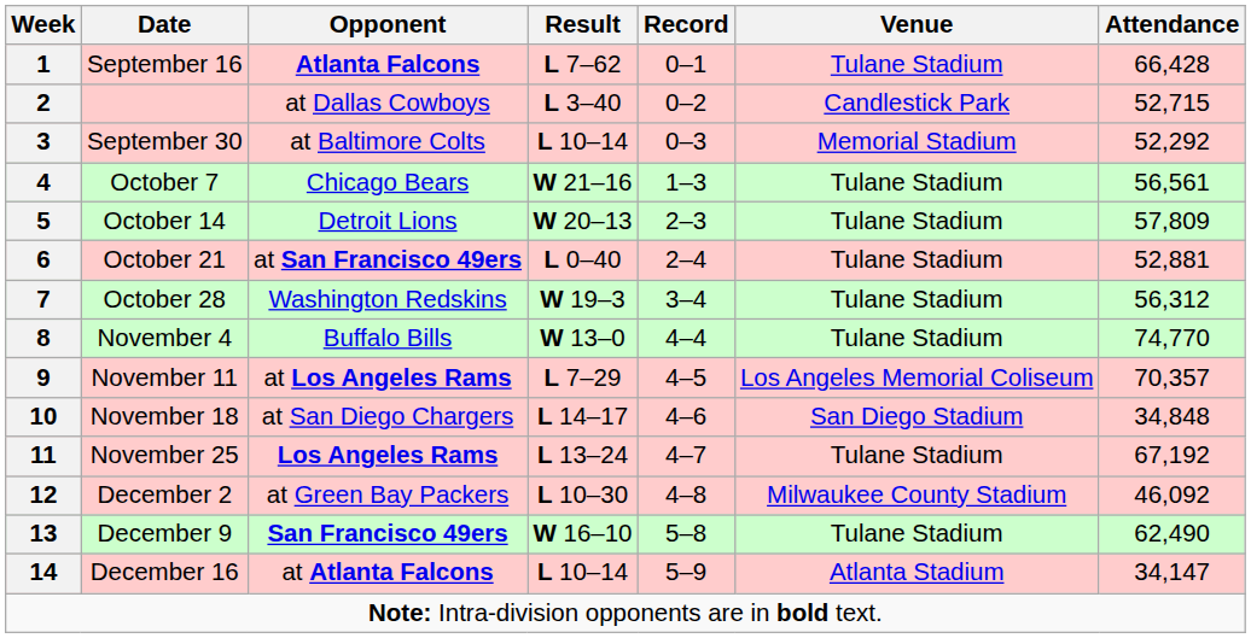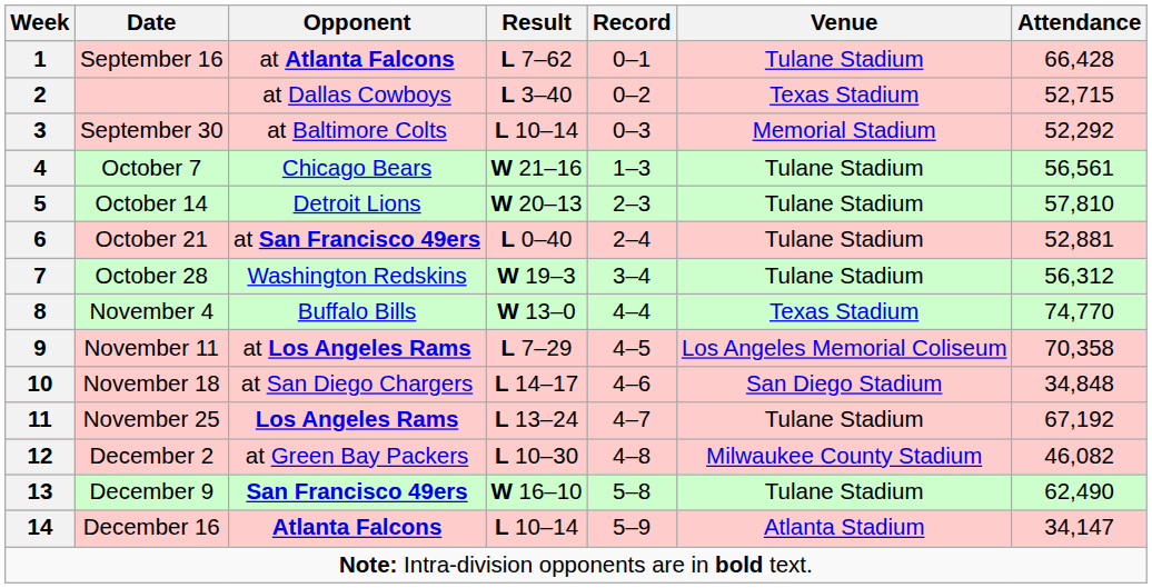1 | Opponent: Atlanta Falcons -> at Atlanta Falcons
2 | Venue: Candlestick Park -> Texas Stadium
5 | Attendance: 57,809 -> 57,810
8 | Venue: Tulane Stadium -> Texas Stadium
9 | Attendance: 70,357 -> 70,358
12 | Attendance: 46,092 -> 46,082
14 | Opponent: at Atlanta Falcons -> Atlanta Falcons
